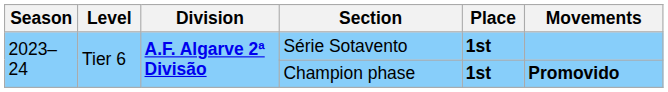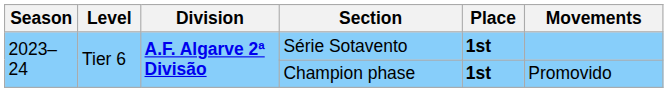Champion phase | Movements: bold -> normal
